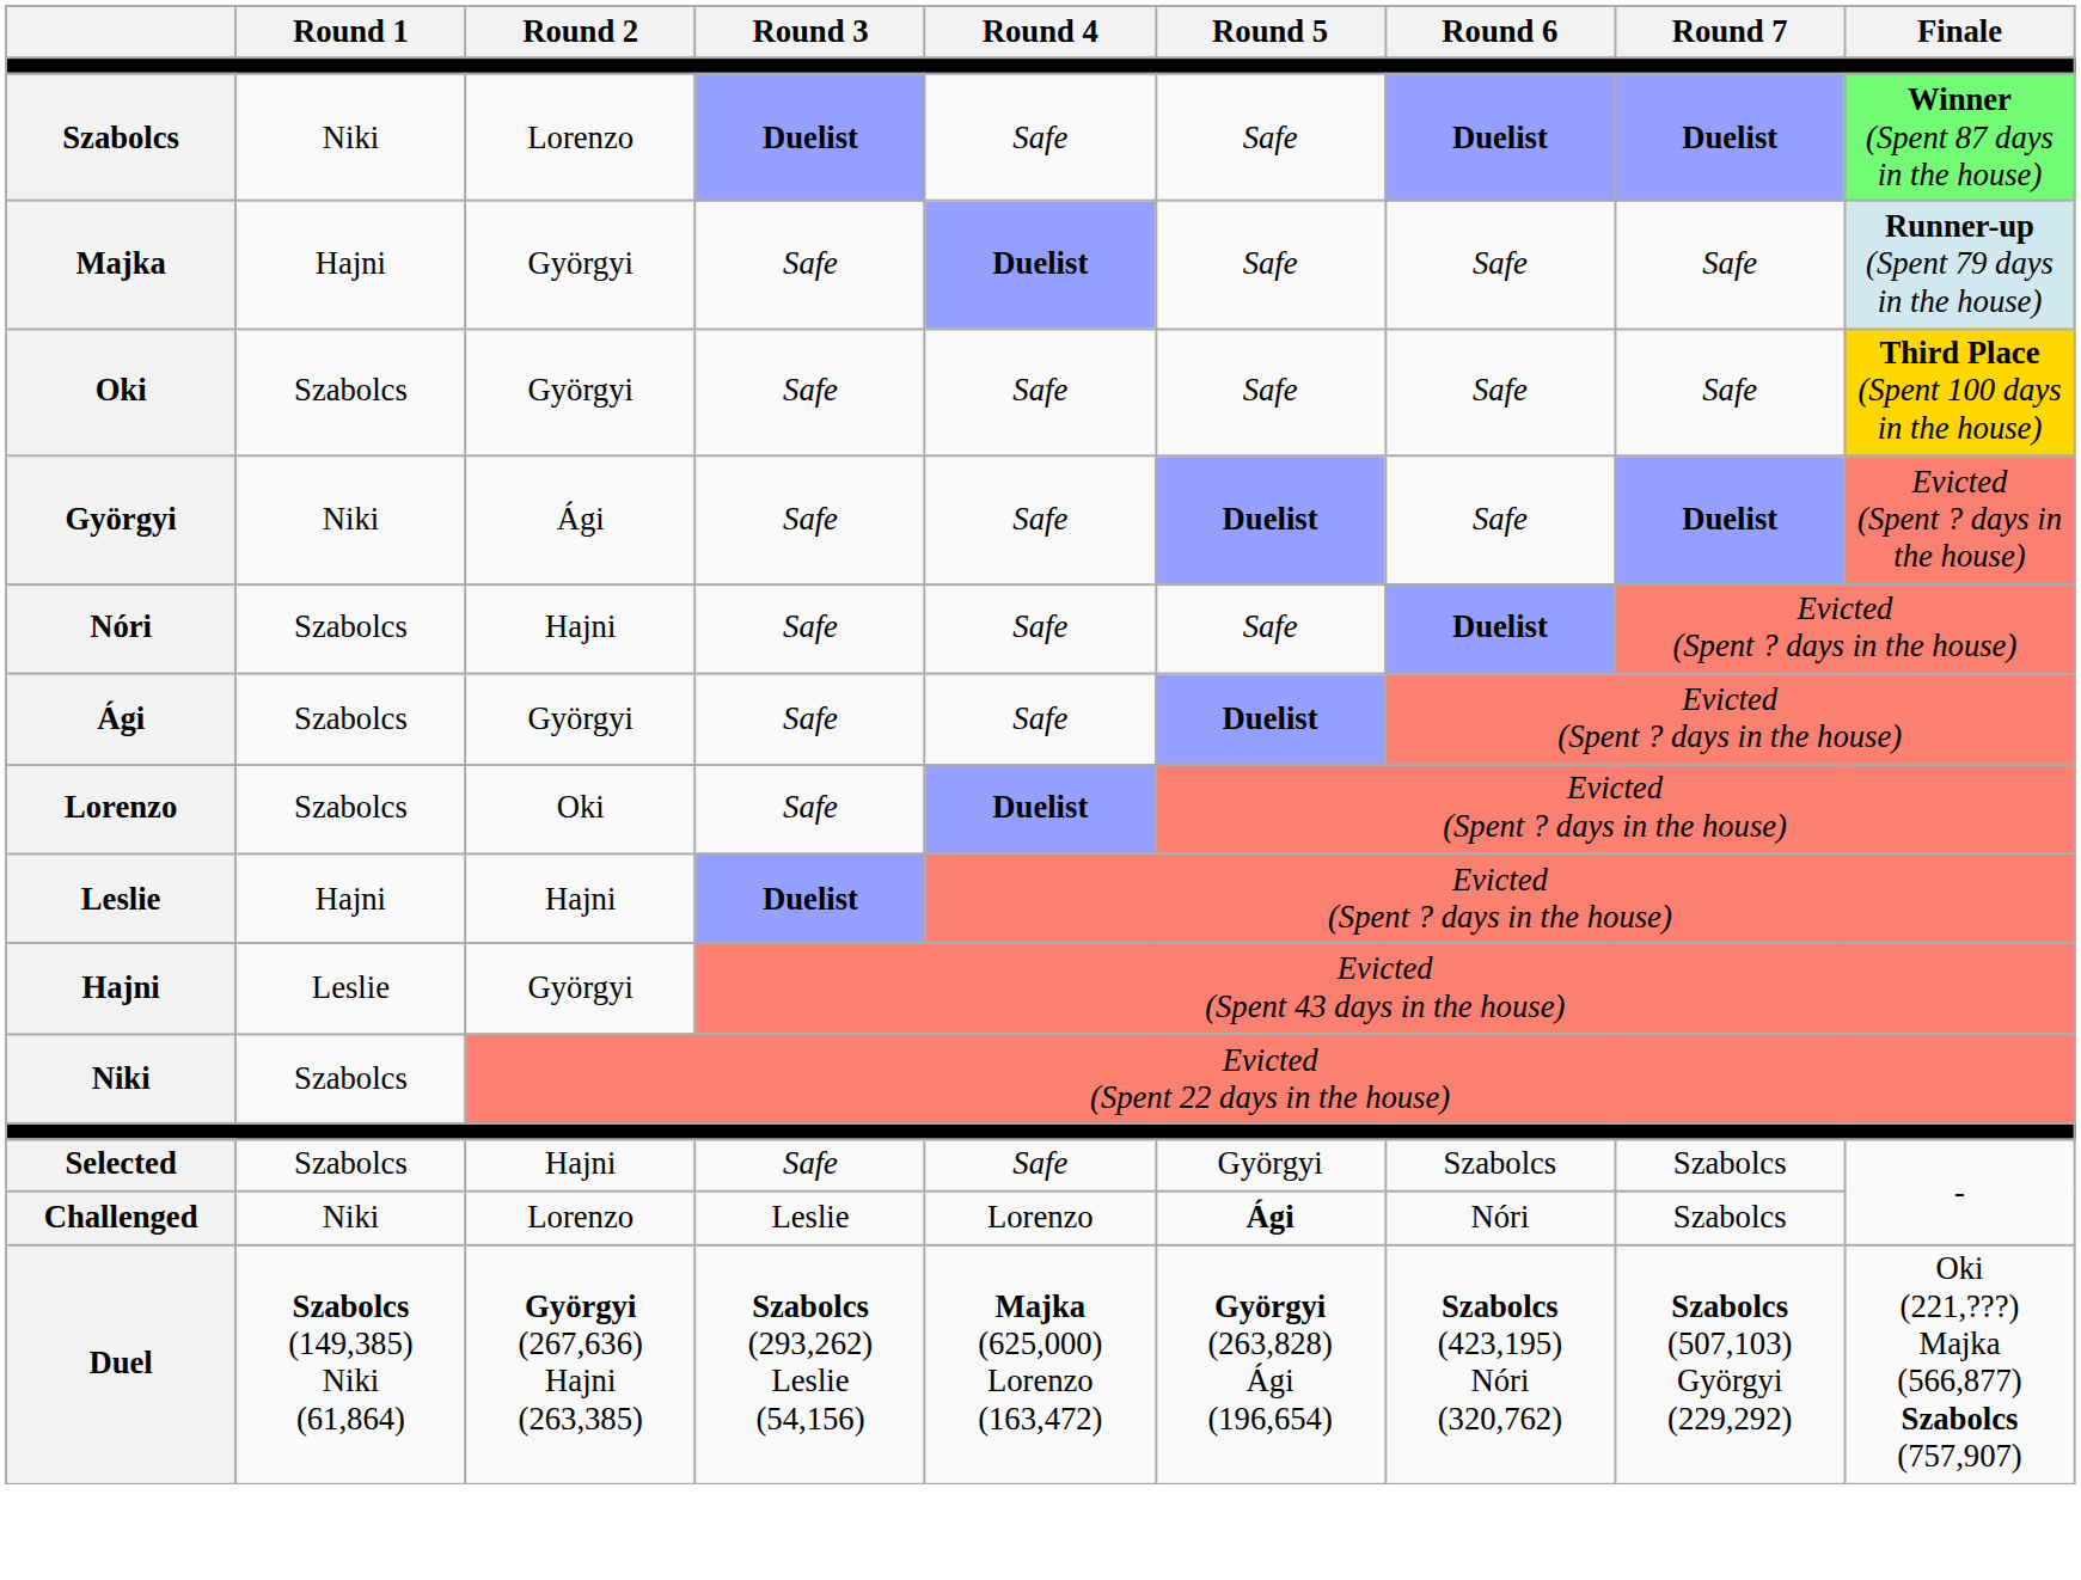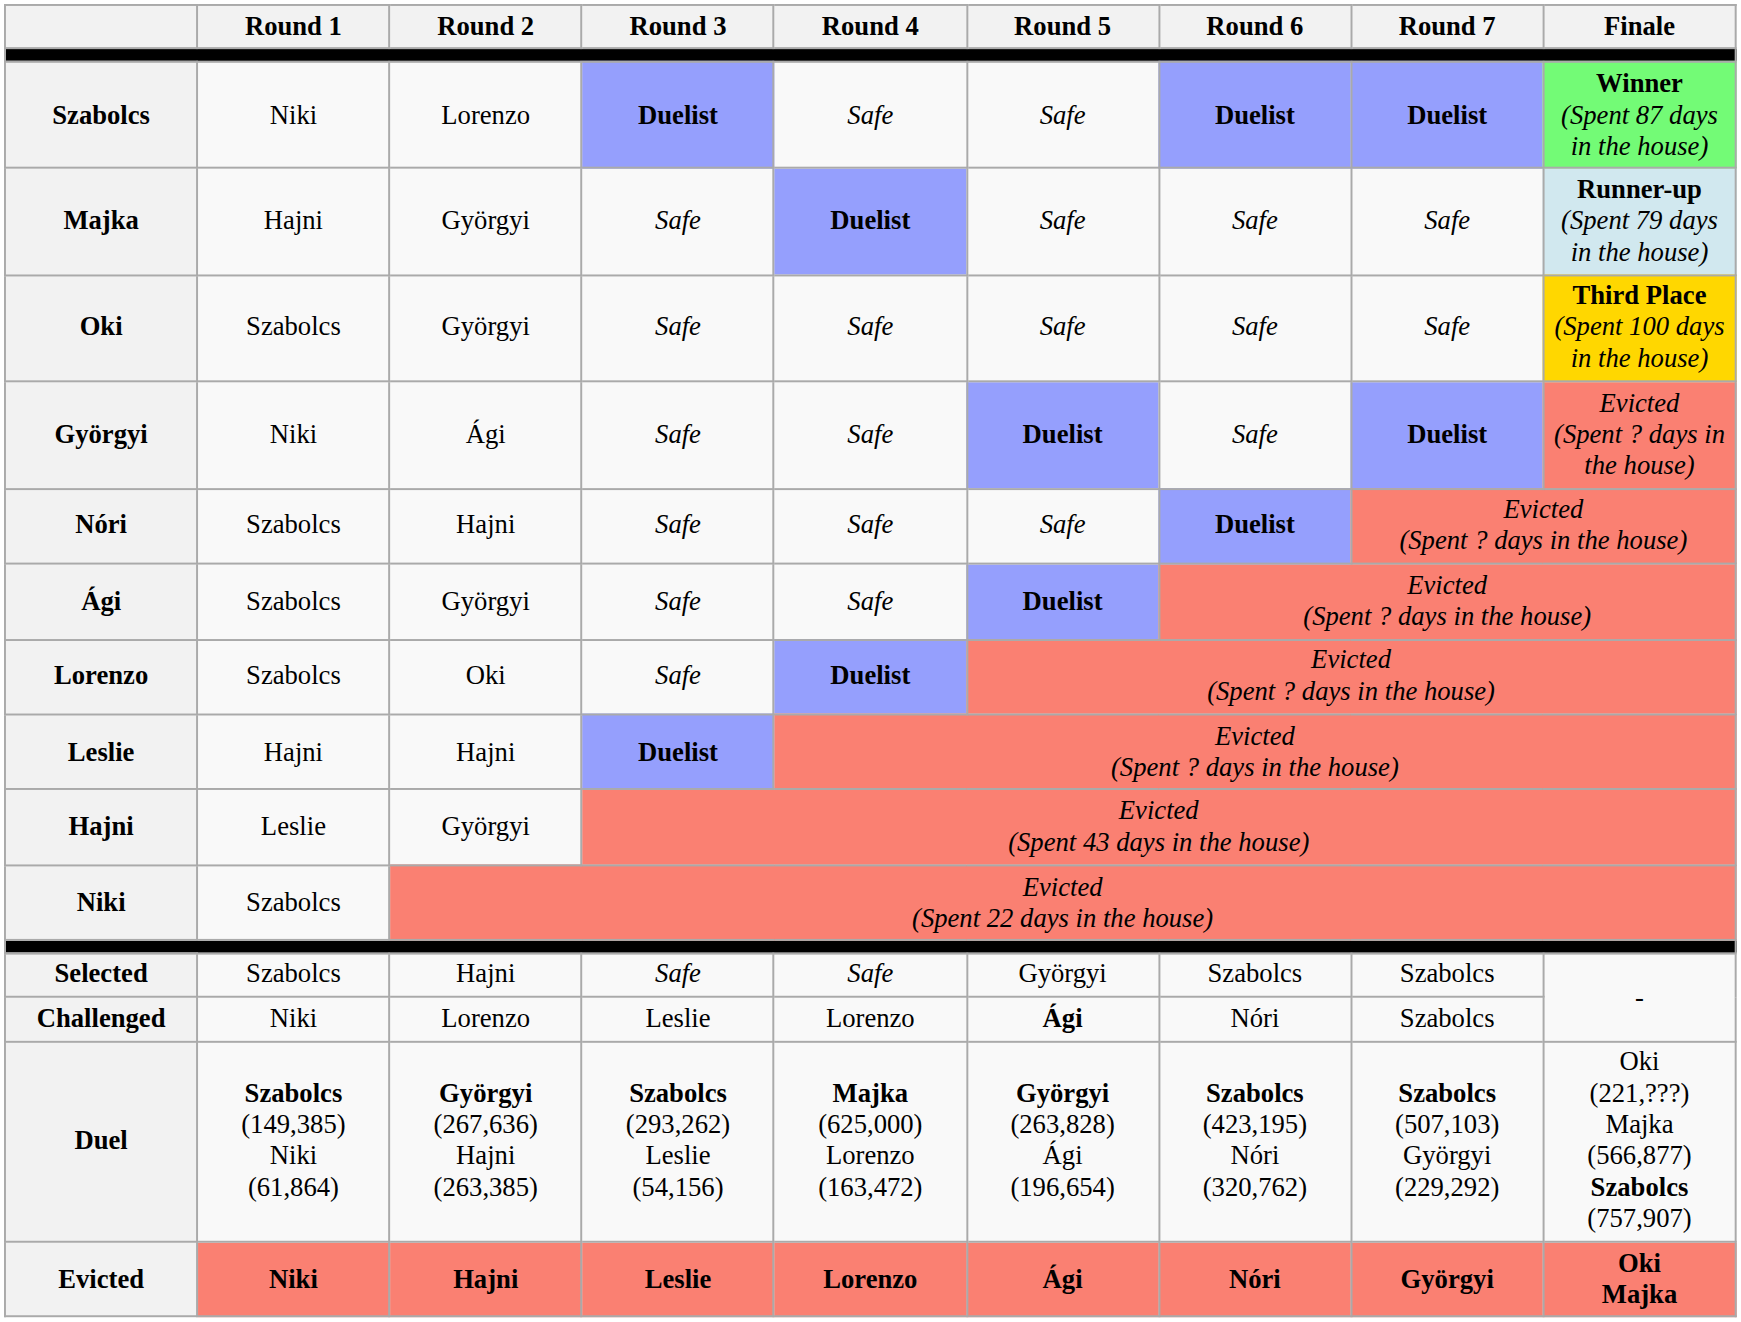+ row: Evicted | Niki | Hajni | Leslie | Lorenzo | Ági | Nóri | Györgyi | Oki Majka
